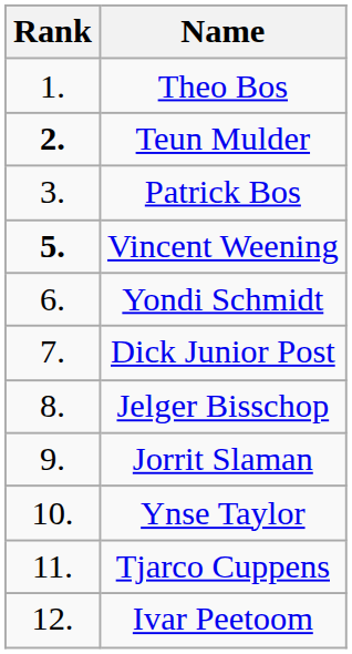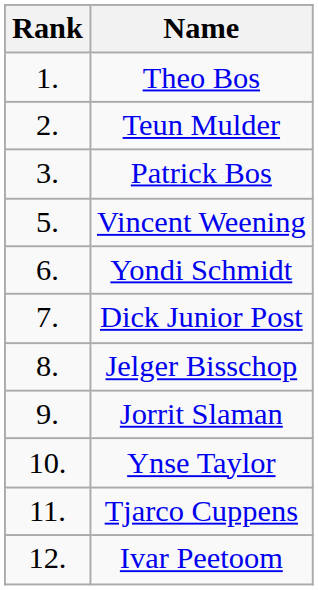Teun Mulder | Rank: bold -> normal
Vincent Weening | Rank: bold -> normal
